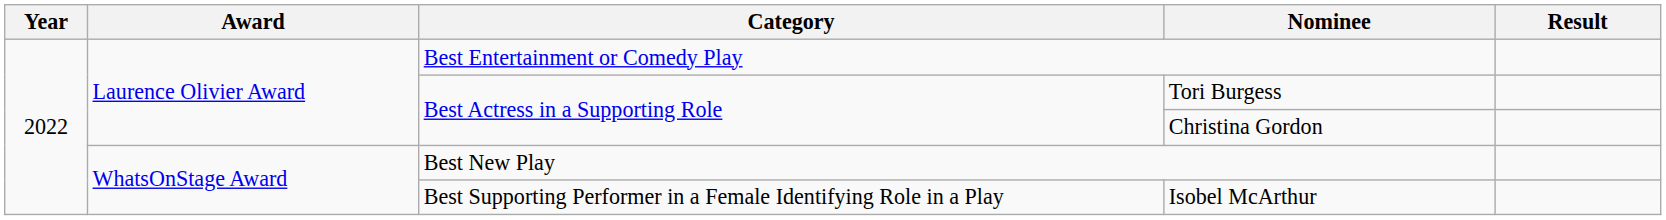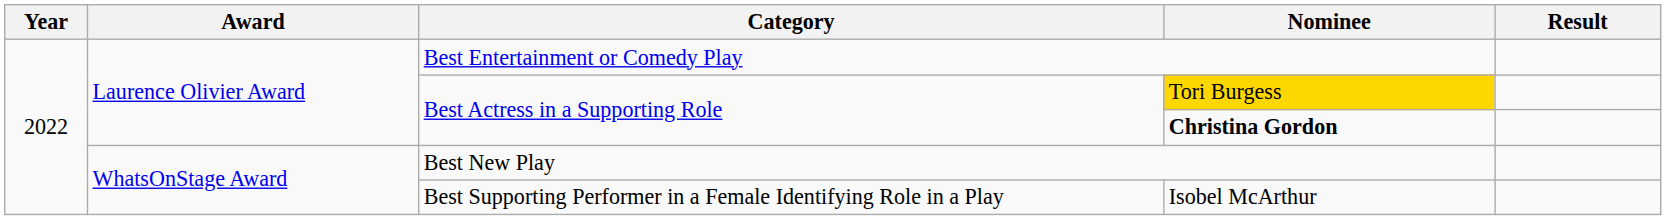Tori Burgess | Nominee: no background -> gold background
Christina Gordon | Nominee: normal -> bold
